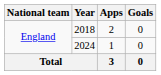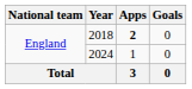2018 | Apps: normal -> bold
